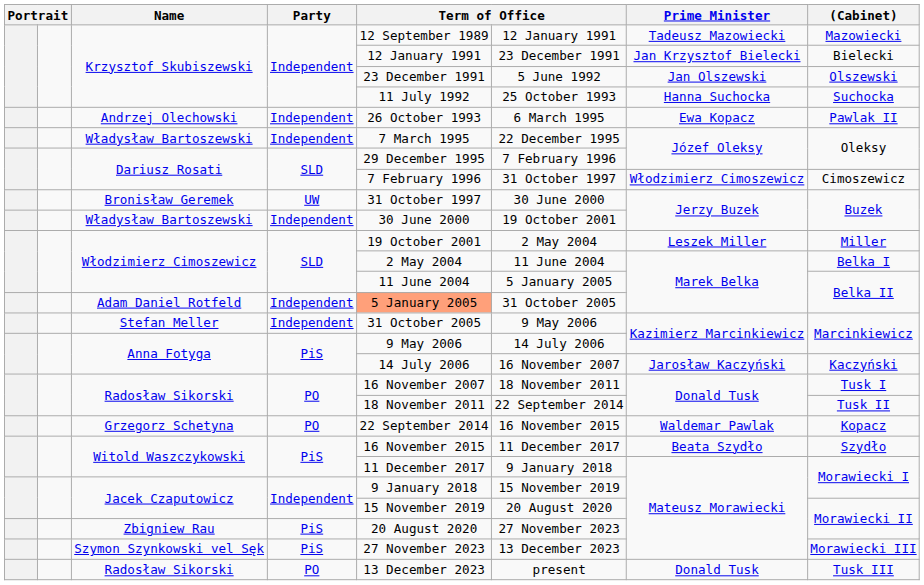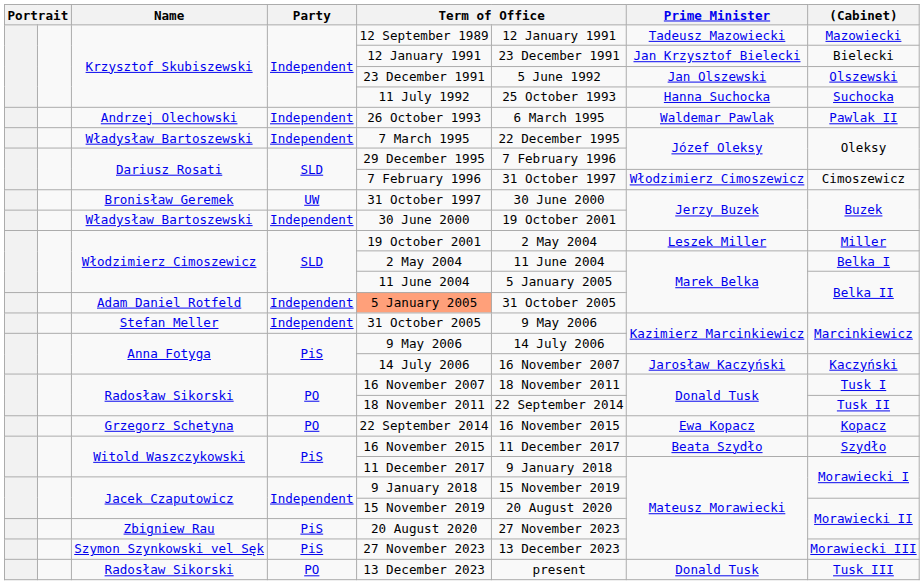Andrzej Olechowski | Prime Minister: Ewa Kopacz -> Waldemar Pawlak
Grzegorz Schetyna | Prime Minister: Waldemar Pawlak -> Ewa Kopacz
